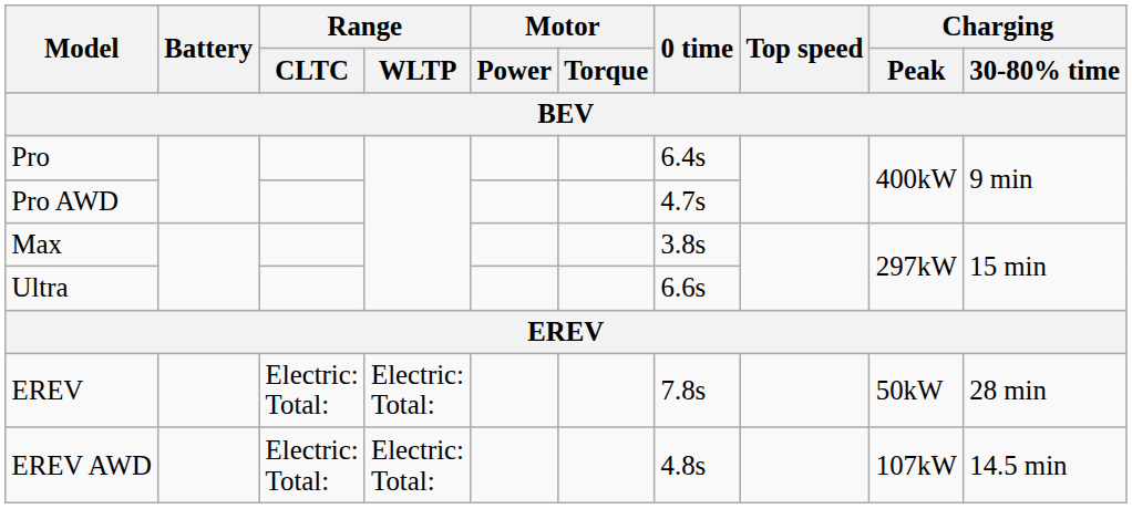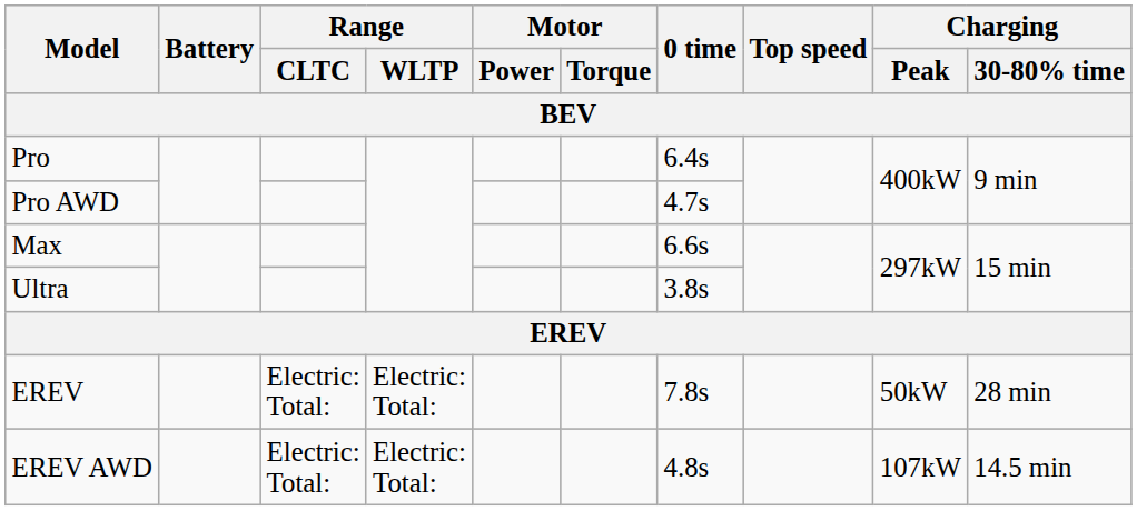Max | 0 time: 3.8s -> 6.6s
Ultra | 0 time: 6.6s -> 3.8s
